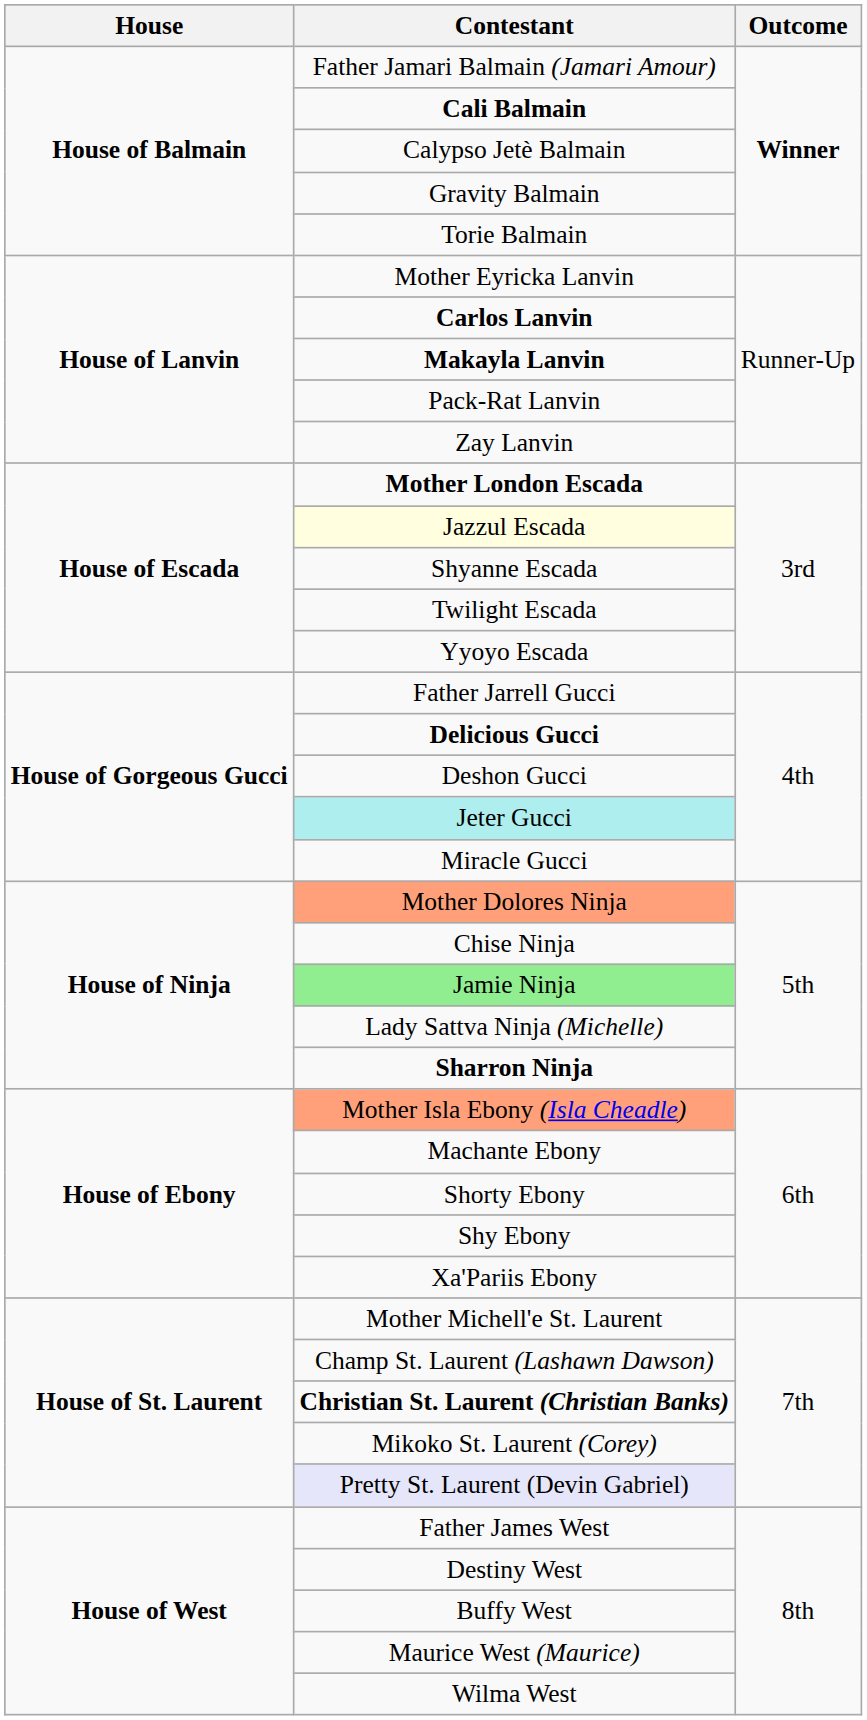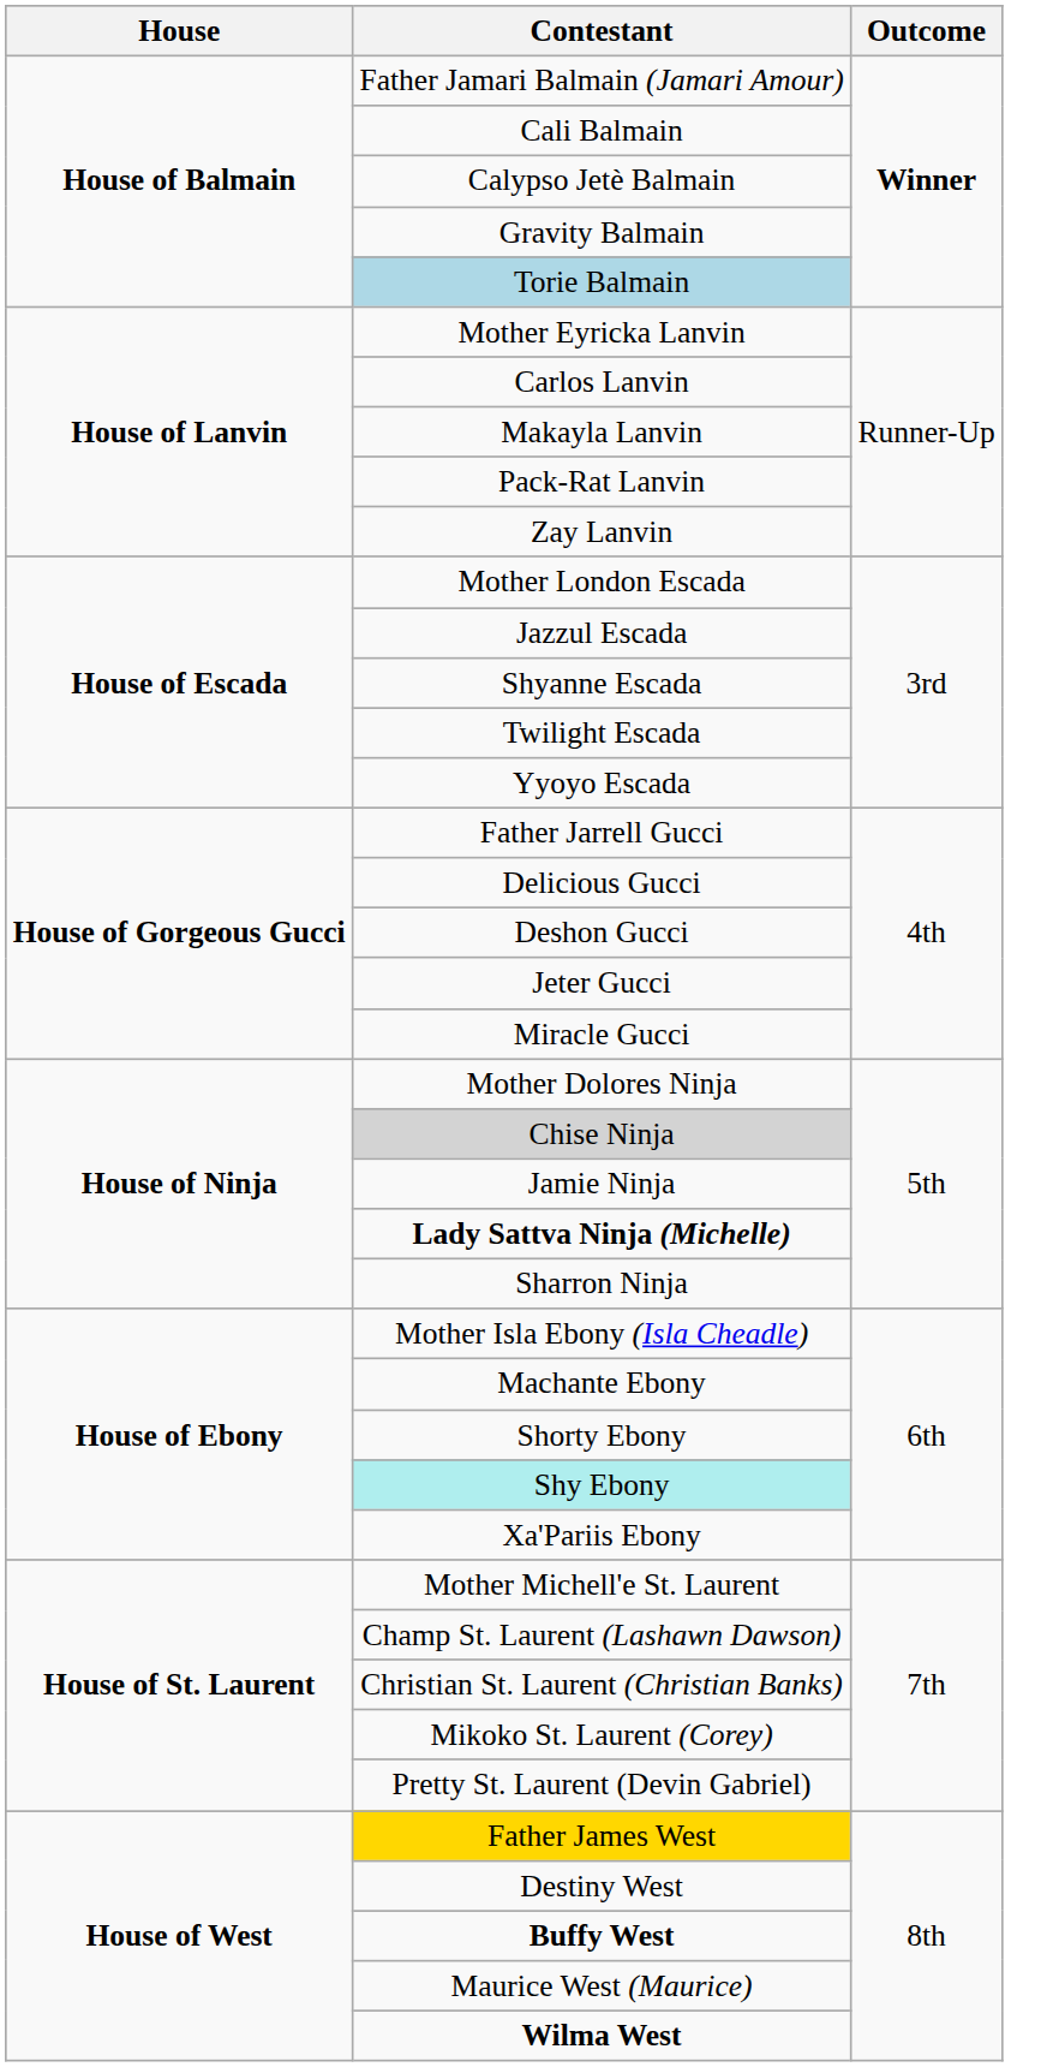Cali Balmain | Contestant: bold -> normal
Torie Balmain | Contestant: no background -> lightblue background
Carlos Lanvin | Contestant: bold -> normal
Makayla Lanvin | Contestant: bold -> normal
Mother London Escada | Contestant: bold -> normal
Jazzul Escada | Contestant: lightyellow background -> no background
Delicious Gucci | Contestant: bold -> normal
Jeter Gucci | Contestant: paleturquoise background -> no background
Mother Dolores Ninja | Contestant: lightsalmon background -> no background
Chise Ninja | Contestant: no background -> lightgrey background
Jamie Ninja | Contestant: lightgreen background -> no background
Lady Sattva Ninja (Michelle) | Contestant: normal -> bold
Sharron Ninja | Contestant: bold -> normal
Mother Isla Ebony (Isla Cheadle) | Contestant: lightsalmon background -> no background
Shy Ebony | Contestant: no background -> paleturquoise background
Christian St. Laurent (Christian Banks) | Contestant: bold -> normal
Pretty St. Laurent (Devin Gabriel) | Contestant: lavender background -> no background
Father James West | Contestant: no background -> gold background
Buffy West | Contestant: normal -> bold
Wilma West | Contestant: normal -> bold
